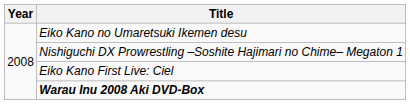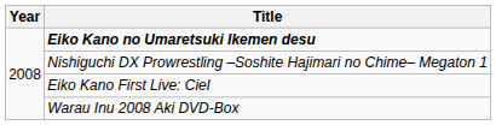Eiko Kano no Umaretsuki Ikemen desu | Title: normal -> bold
Warau Inu 2008 Aki DVD-Box | Title: bold -> normal
